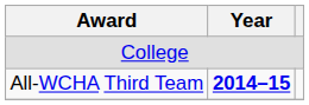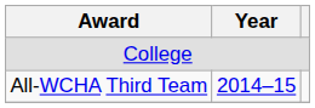All-WCHA Third Team | Year: bold -> normal
